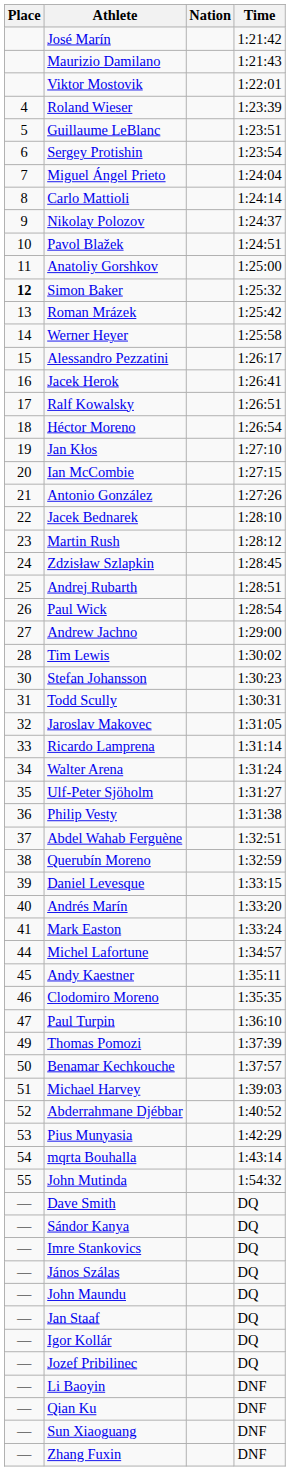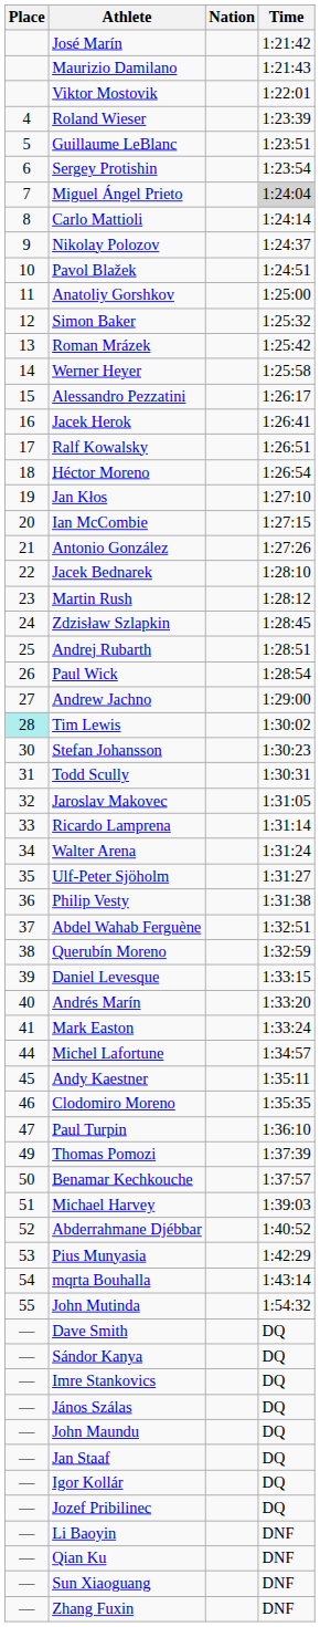Miguel Ángel Prieto | Time: no background -> lightgrey background
Simon Baker | Place: bold -> normal
Tim Lewis | Place: no background -> paleturquoise background
